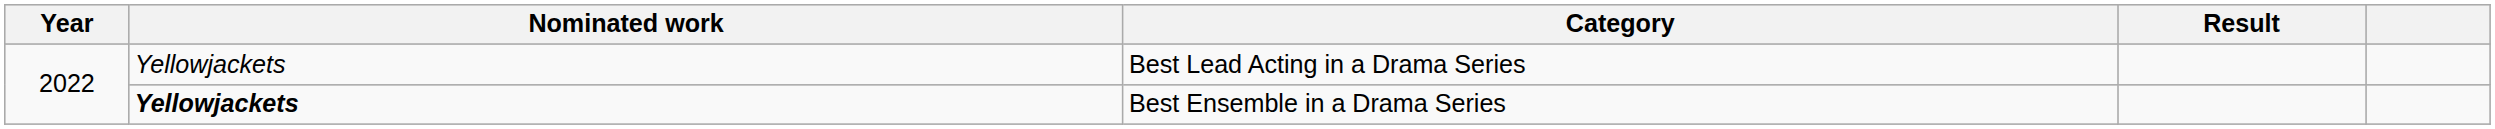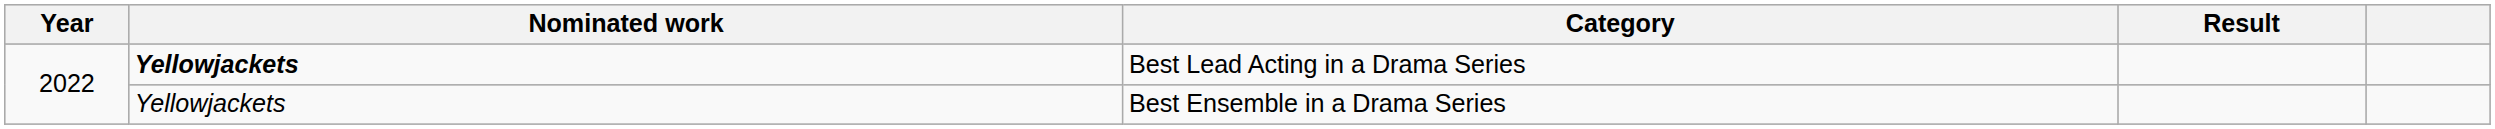Best Lead Acting in a Drama Series | Nominated work: normal -> bold
Best Ensemble in a Drama Series | Nominated work: bold -> normal
